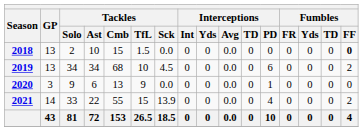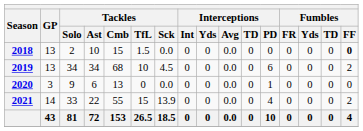2020 | Tackles / TfL: 9 -> 0
